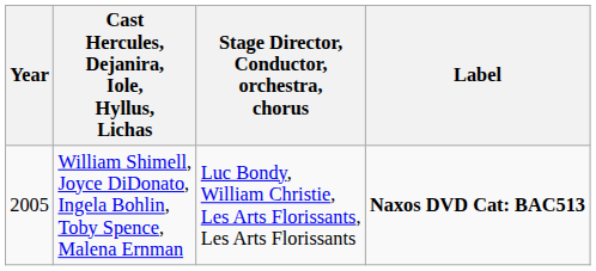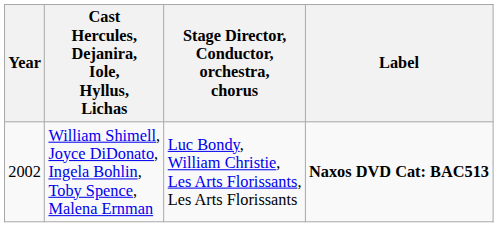row 2 | Year: 2005 -> 2002
